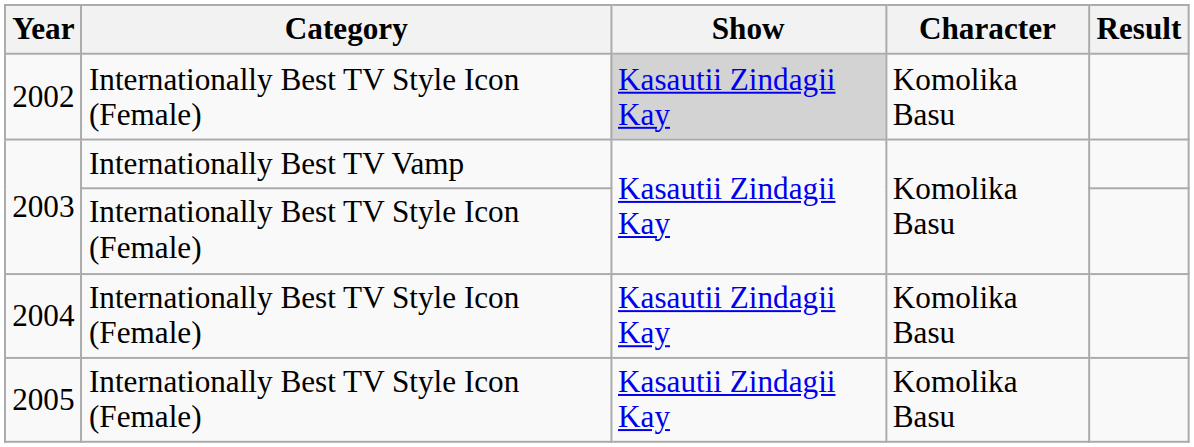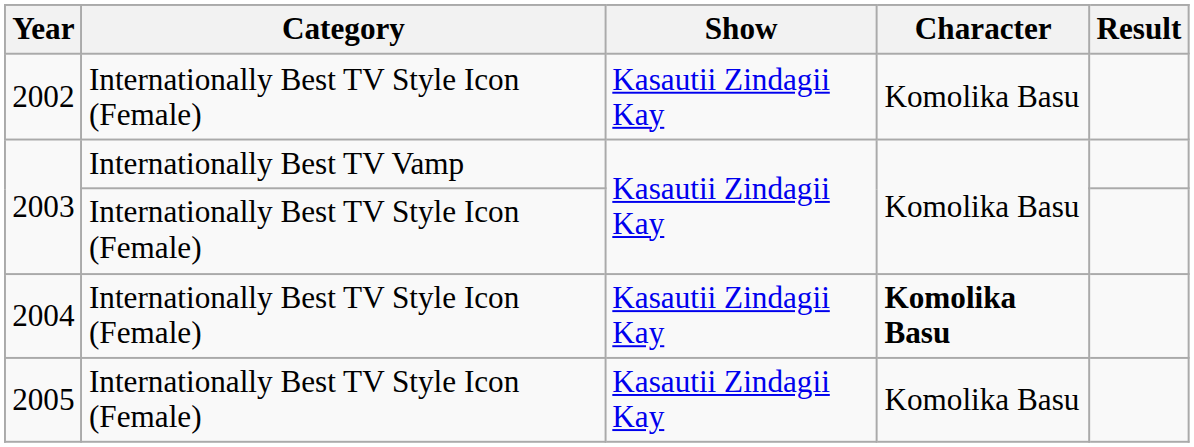2002 | Show: lightgrey background -> no background
2004 | Character: normal -> bold
